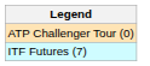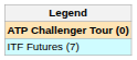row 2 | column 1: normal -> bold
